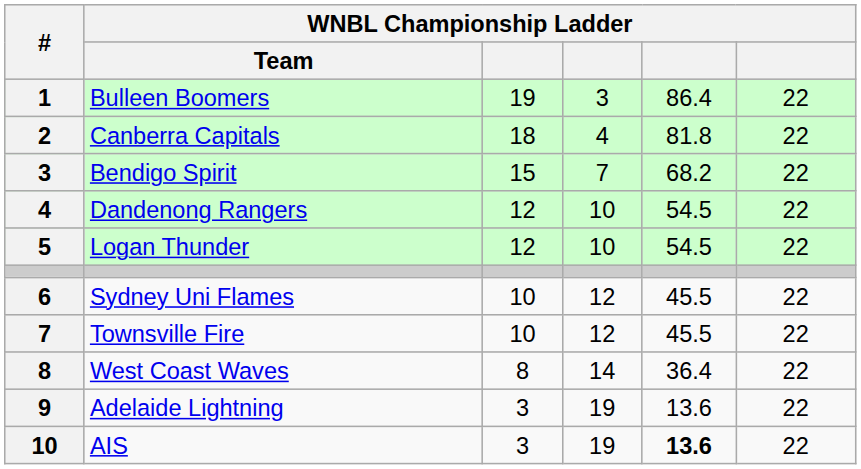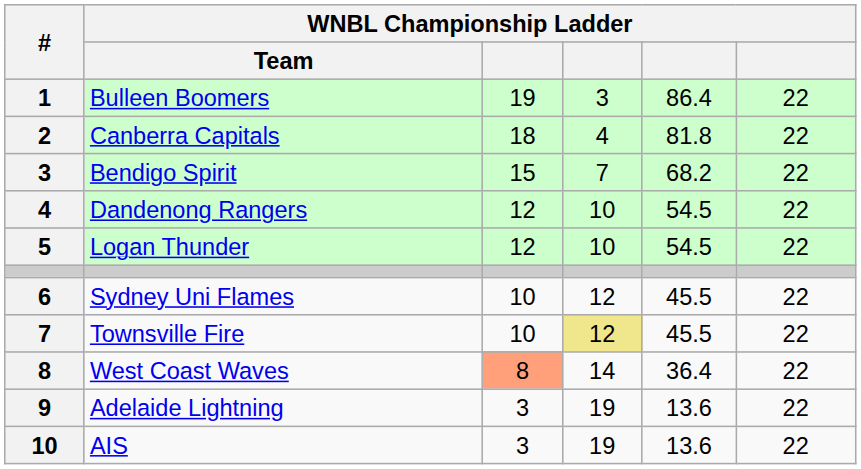Townsville Fire | column 4: no background -> khaki background
West Coast Waves | column 3: no background -> lightsalmon background
AIS | column 5: bold -> normal
